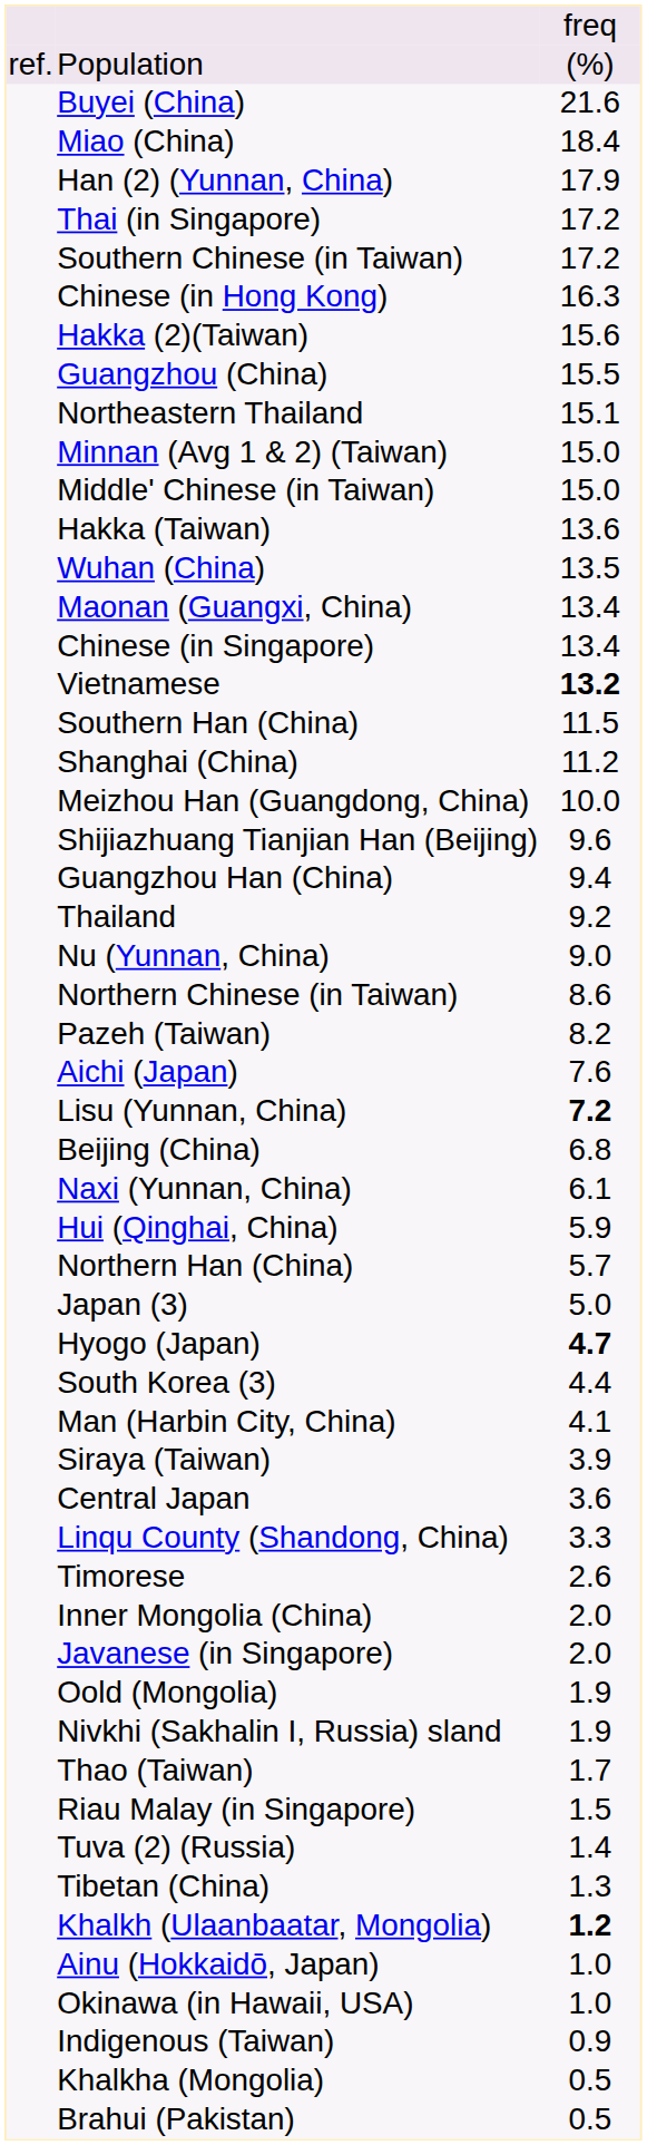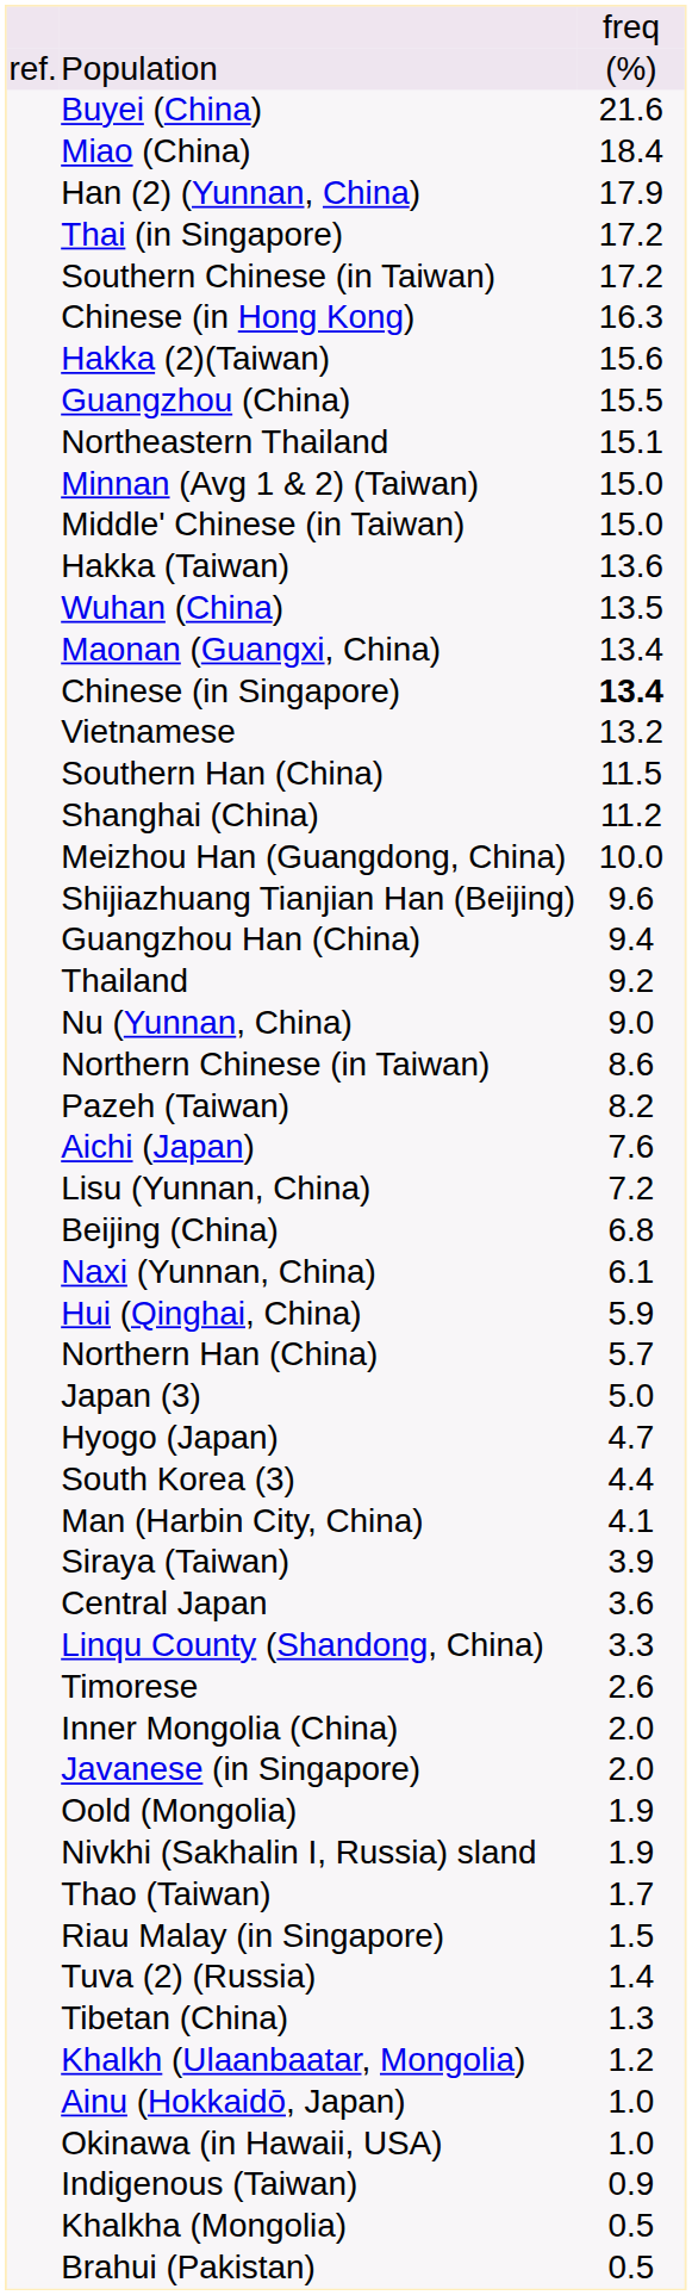Chinese (in Singapore) | column 3: normal -> bold
Vietnamese | column 3: bold -> normal
Lisu (Yunnan, China) | column 3: bold -> normal
Hyogo (Japan) | column 3: bold -> normal
Khalkh (Ulaanbaatar, Mongolia) | column 3: bold -> normal
